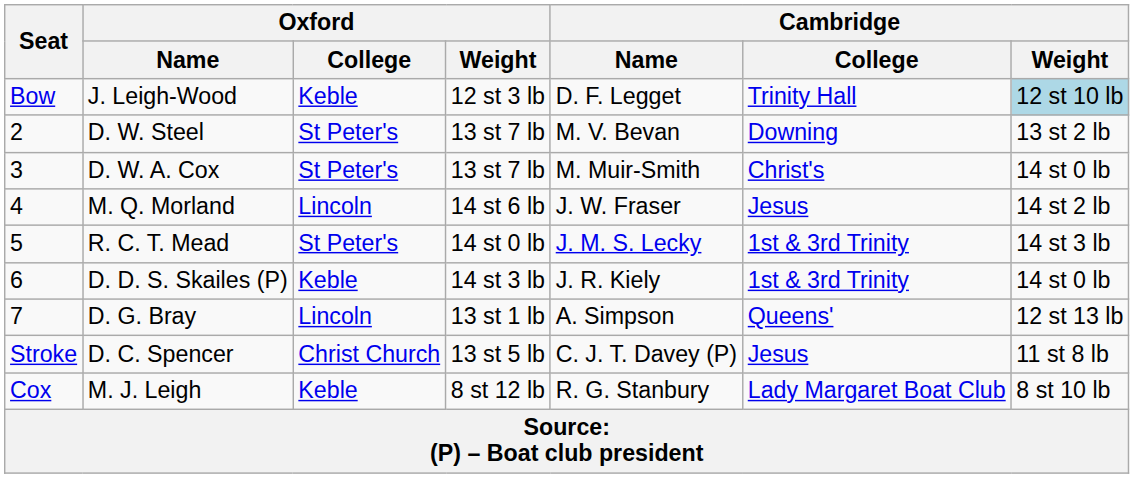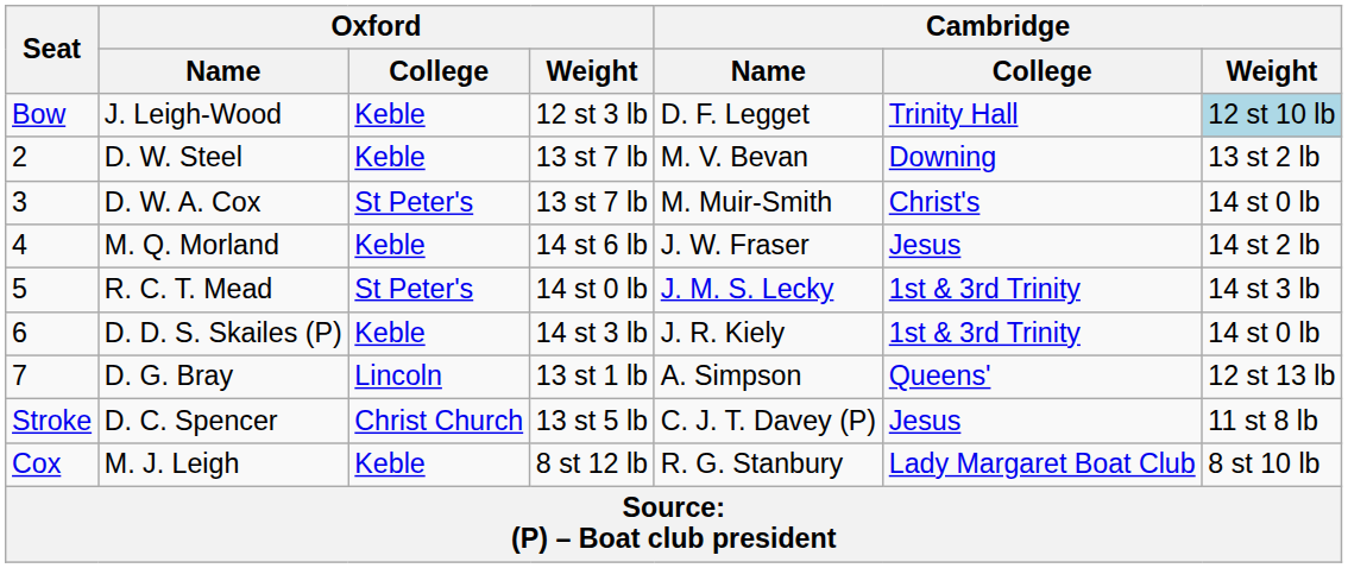D. W. Steel | Oxford / College: St Peter's -> Keble
M. Q. Morland | Oxford / College: Lincoln -> Keble
